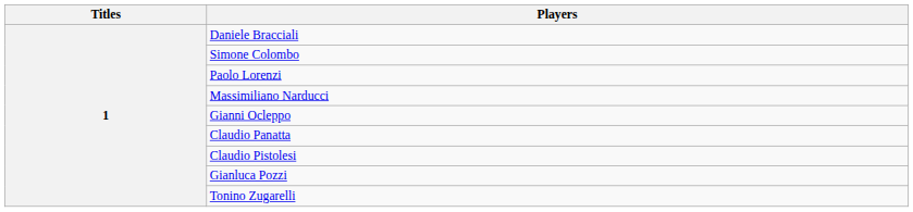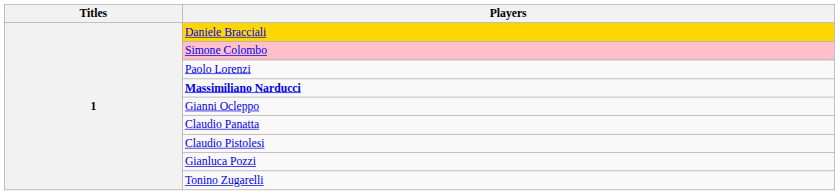Daniele Bracciali | Players: no background -> gold background
Simone Colombo | Players: no background -> pink background
Massimiliano Narducci | Players: normal -> bold
